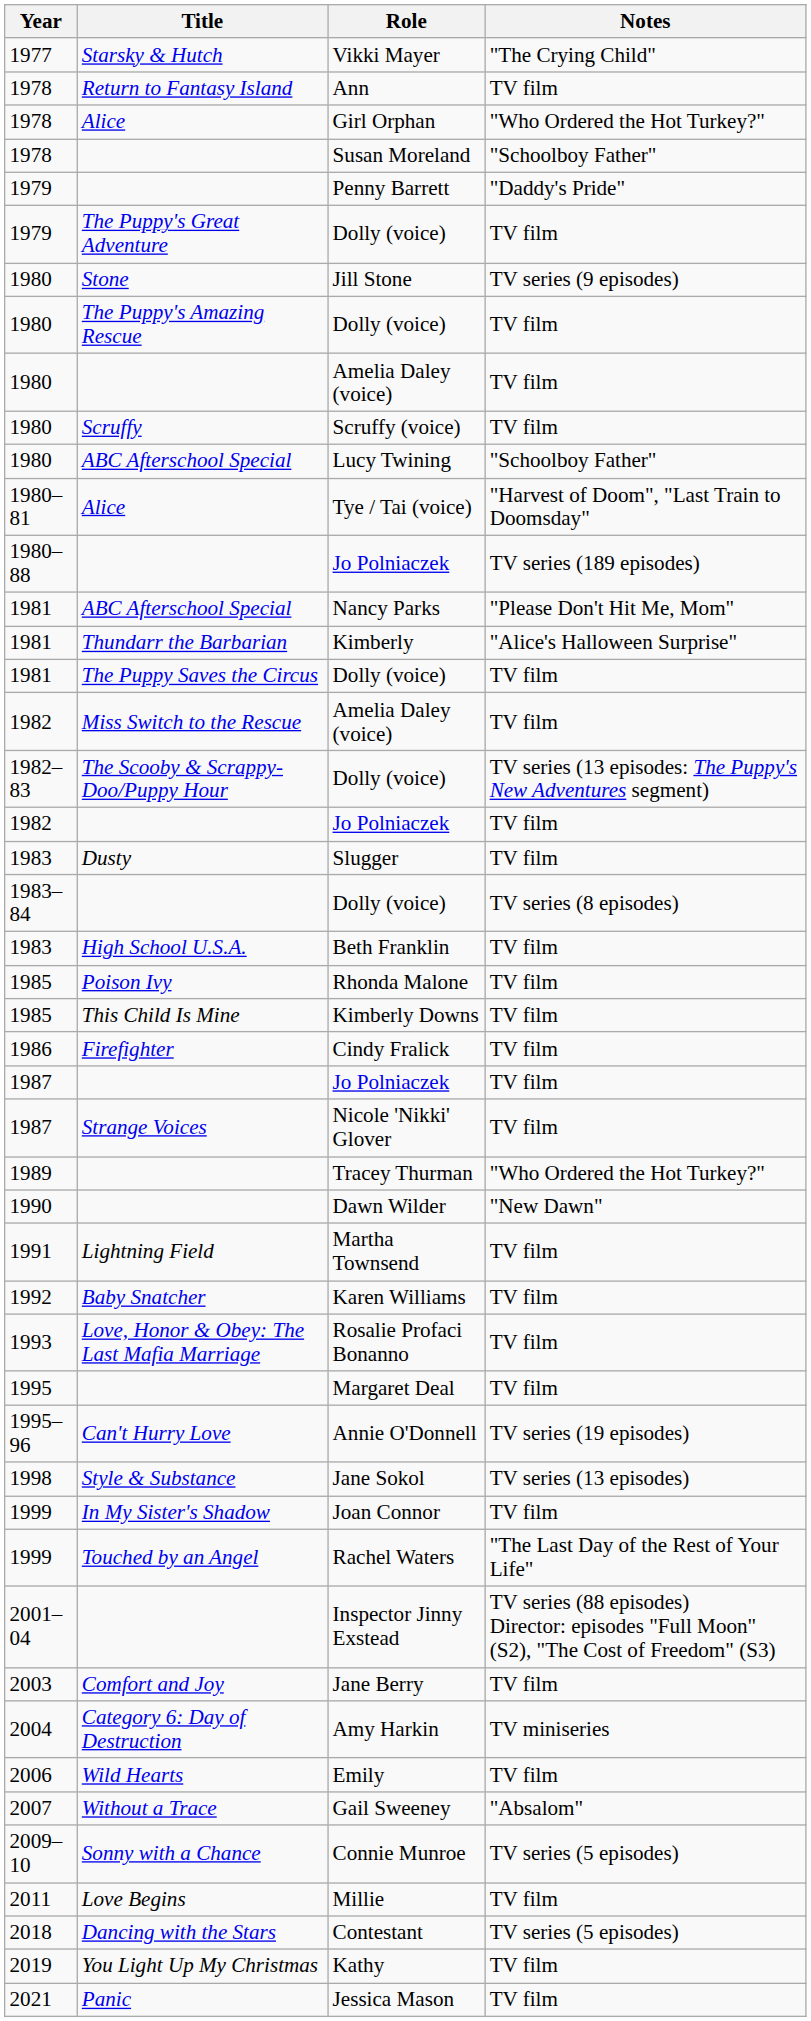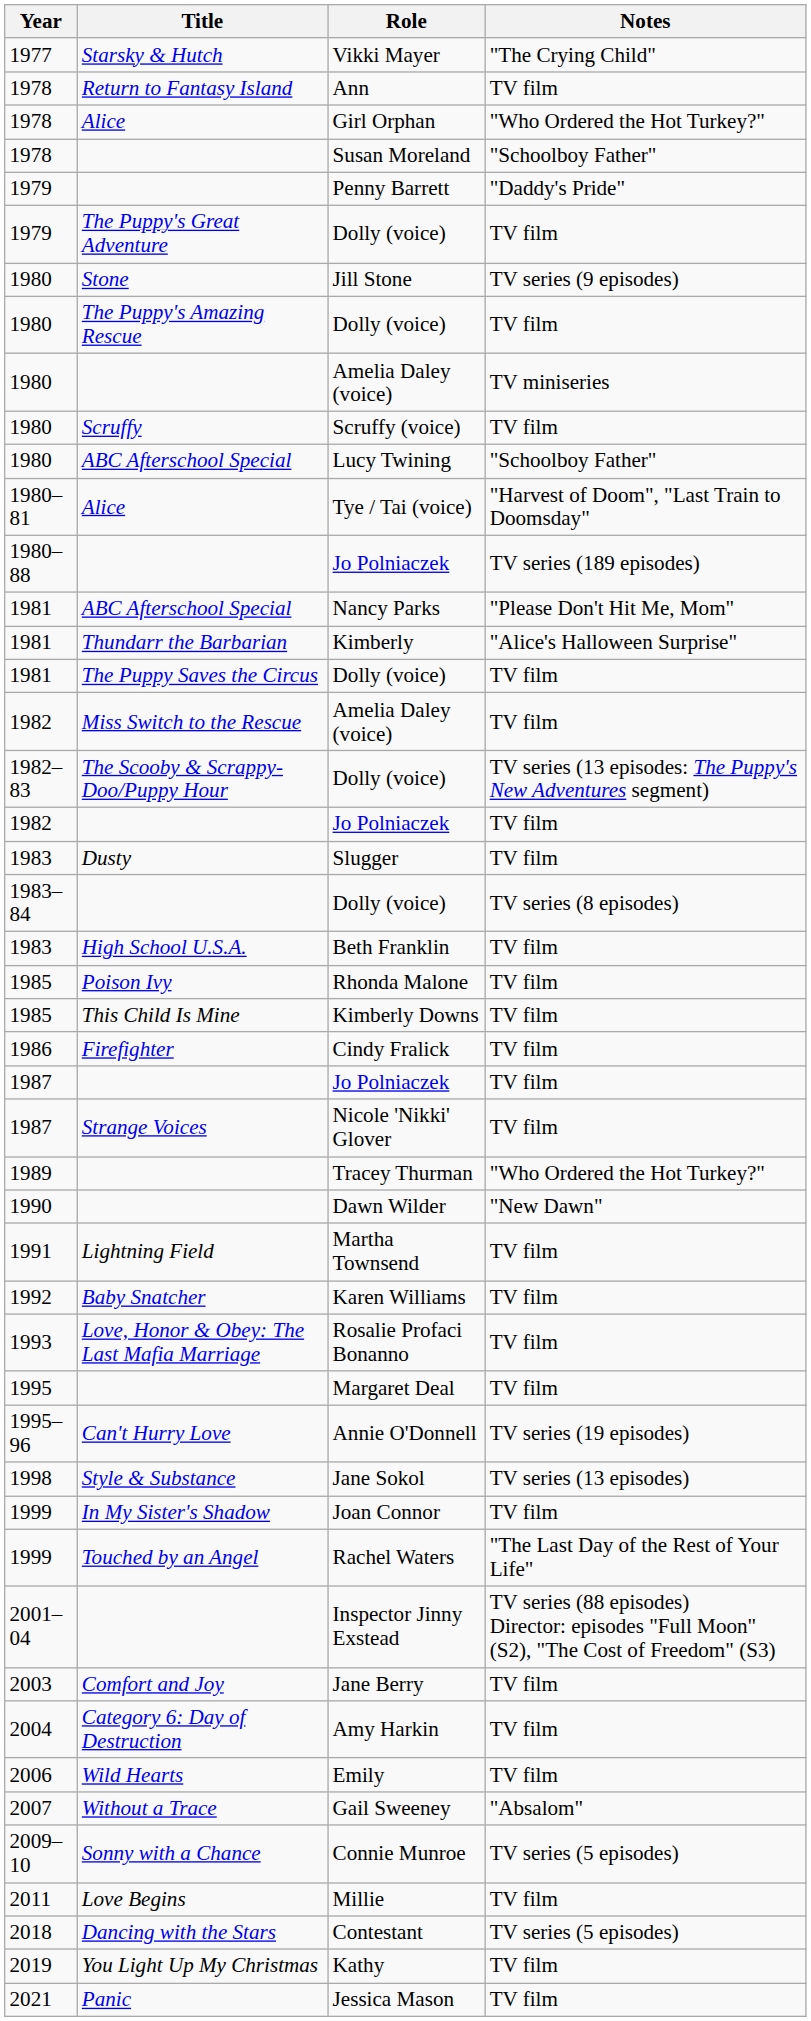1980 / Amelia Daley (voice) | Notes: TV film -> TV miniseries
Amy Harkin | Notes: TV miniseries -> TV film
